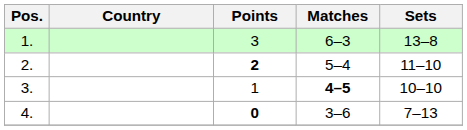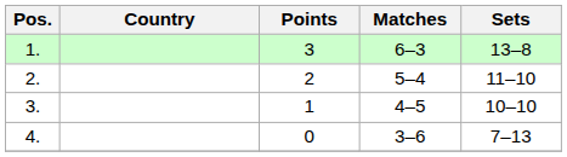2. | Points: bold -> normal
3. | Matches: bold -> normal
4. | Points: bold -> normal
